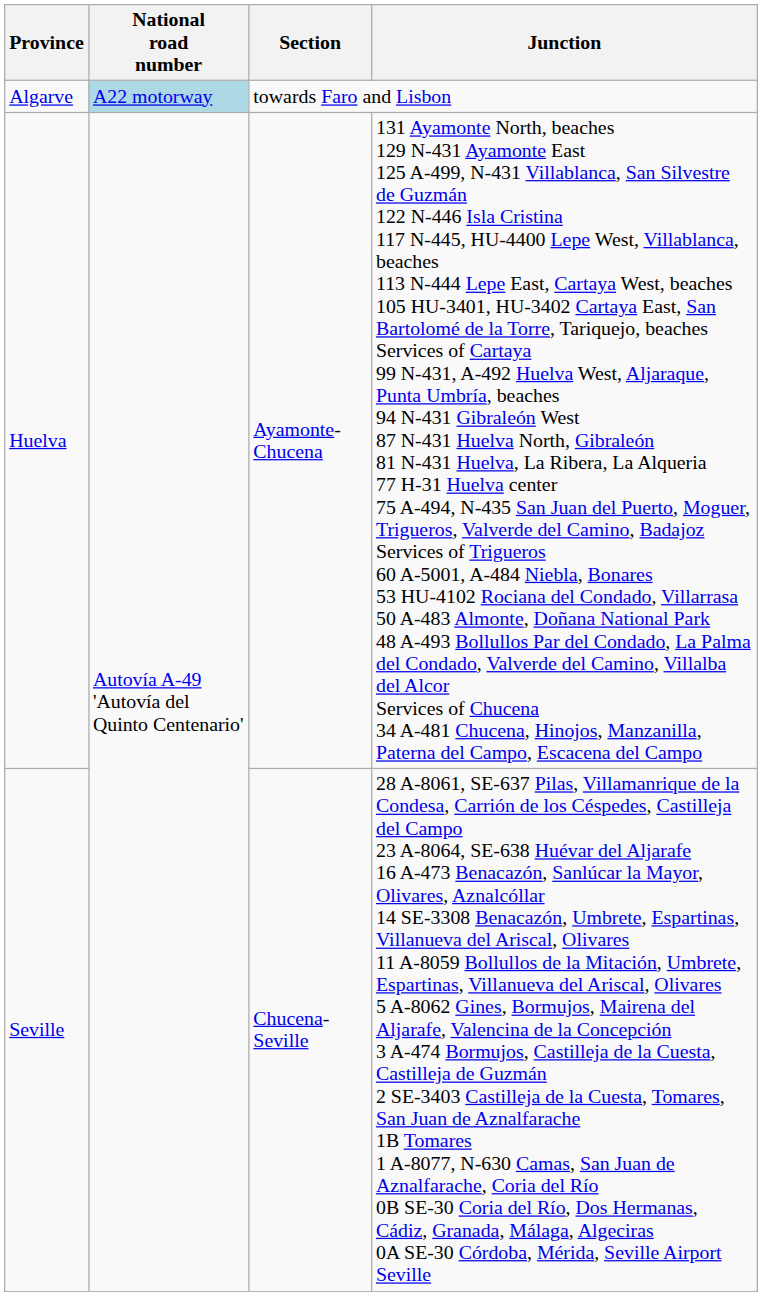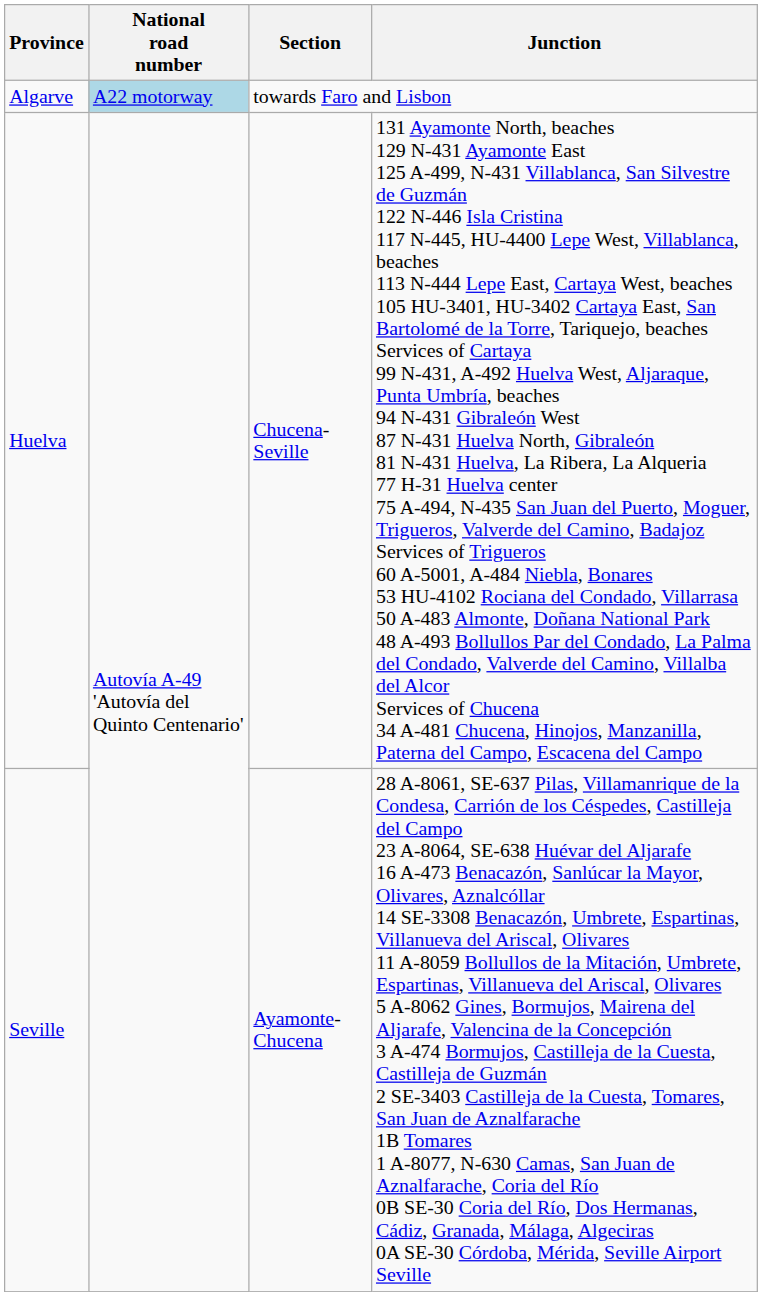Huelva | Section: Ayamonte-Chucena -> Chucena-Seville
Seville | Section: Chucena-Seville -> Ayamonte-Chucena
